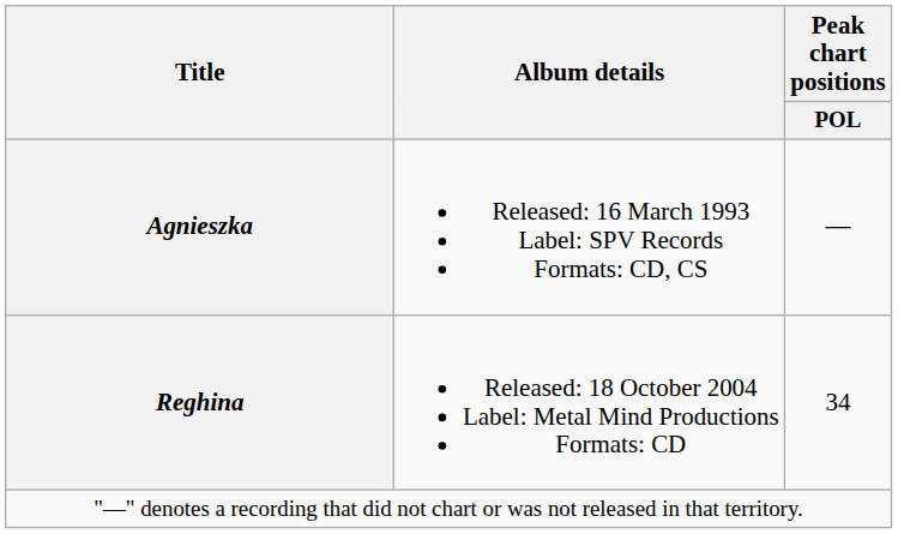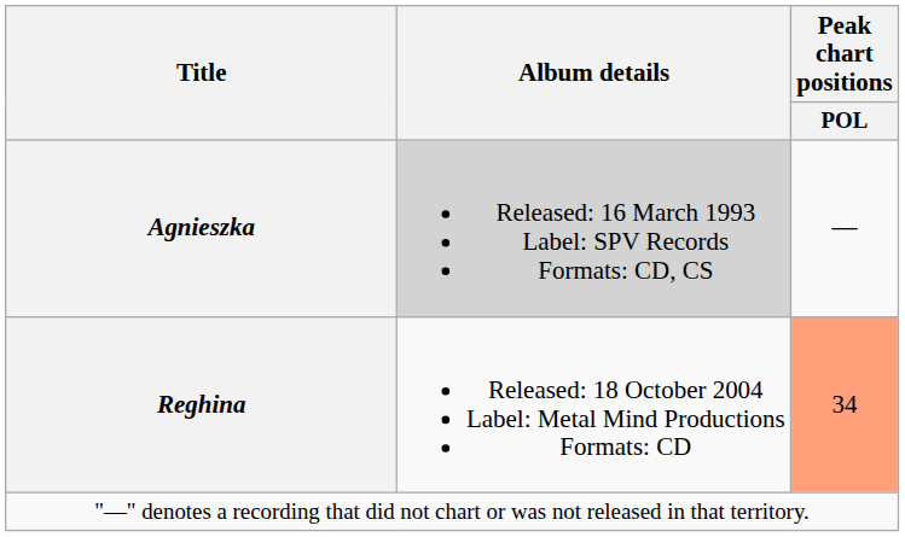Agnieszka | Album details: no background -> lightgrey background
Reghina | Peak chart positions / POL: no background -> lightsalmon background
